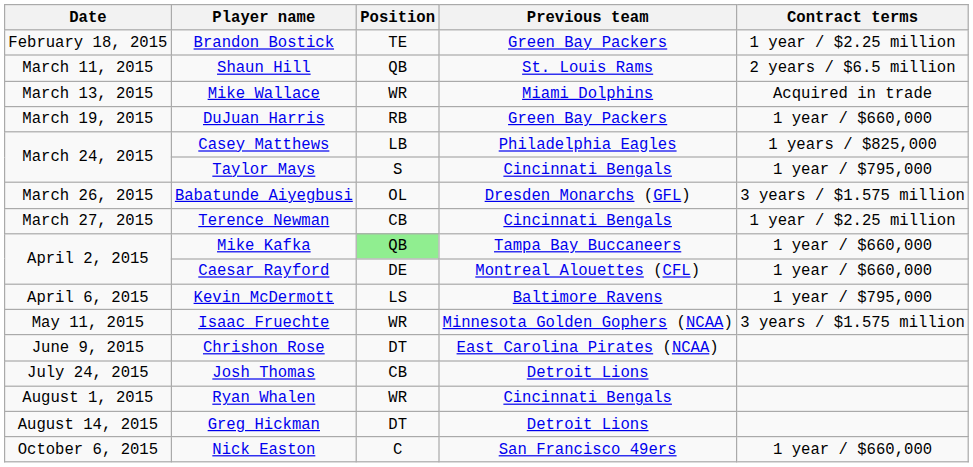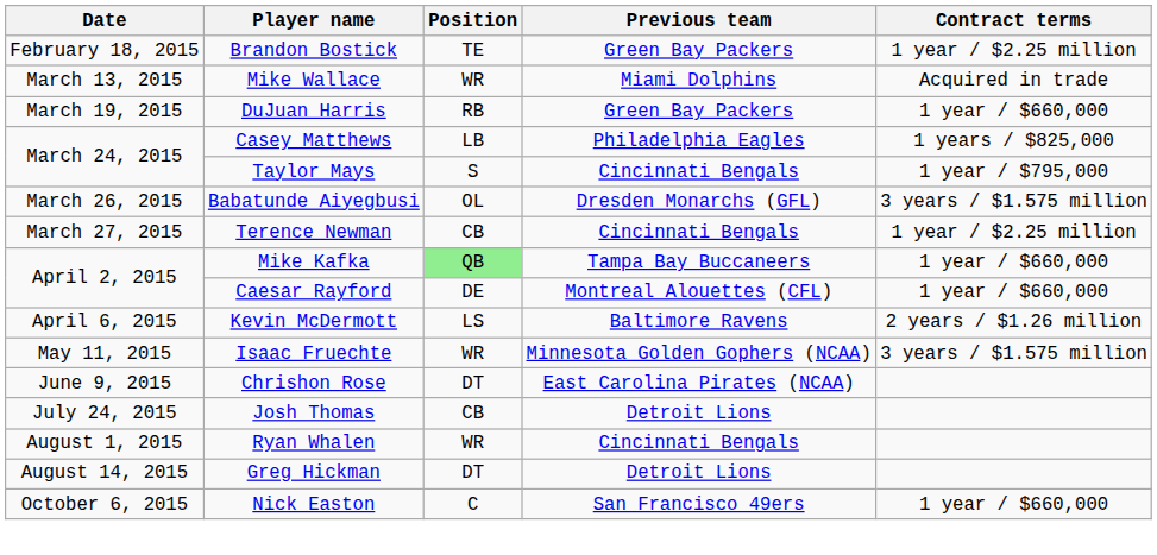- row: March 11, 2015 | Shaun Hill | QB | St. Louis Rams | 2 years / $6.5 million
Kevin McDermott | Contract terms: 1 year / $795,000 -> 2 years / $1.26 million
